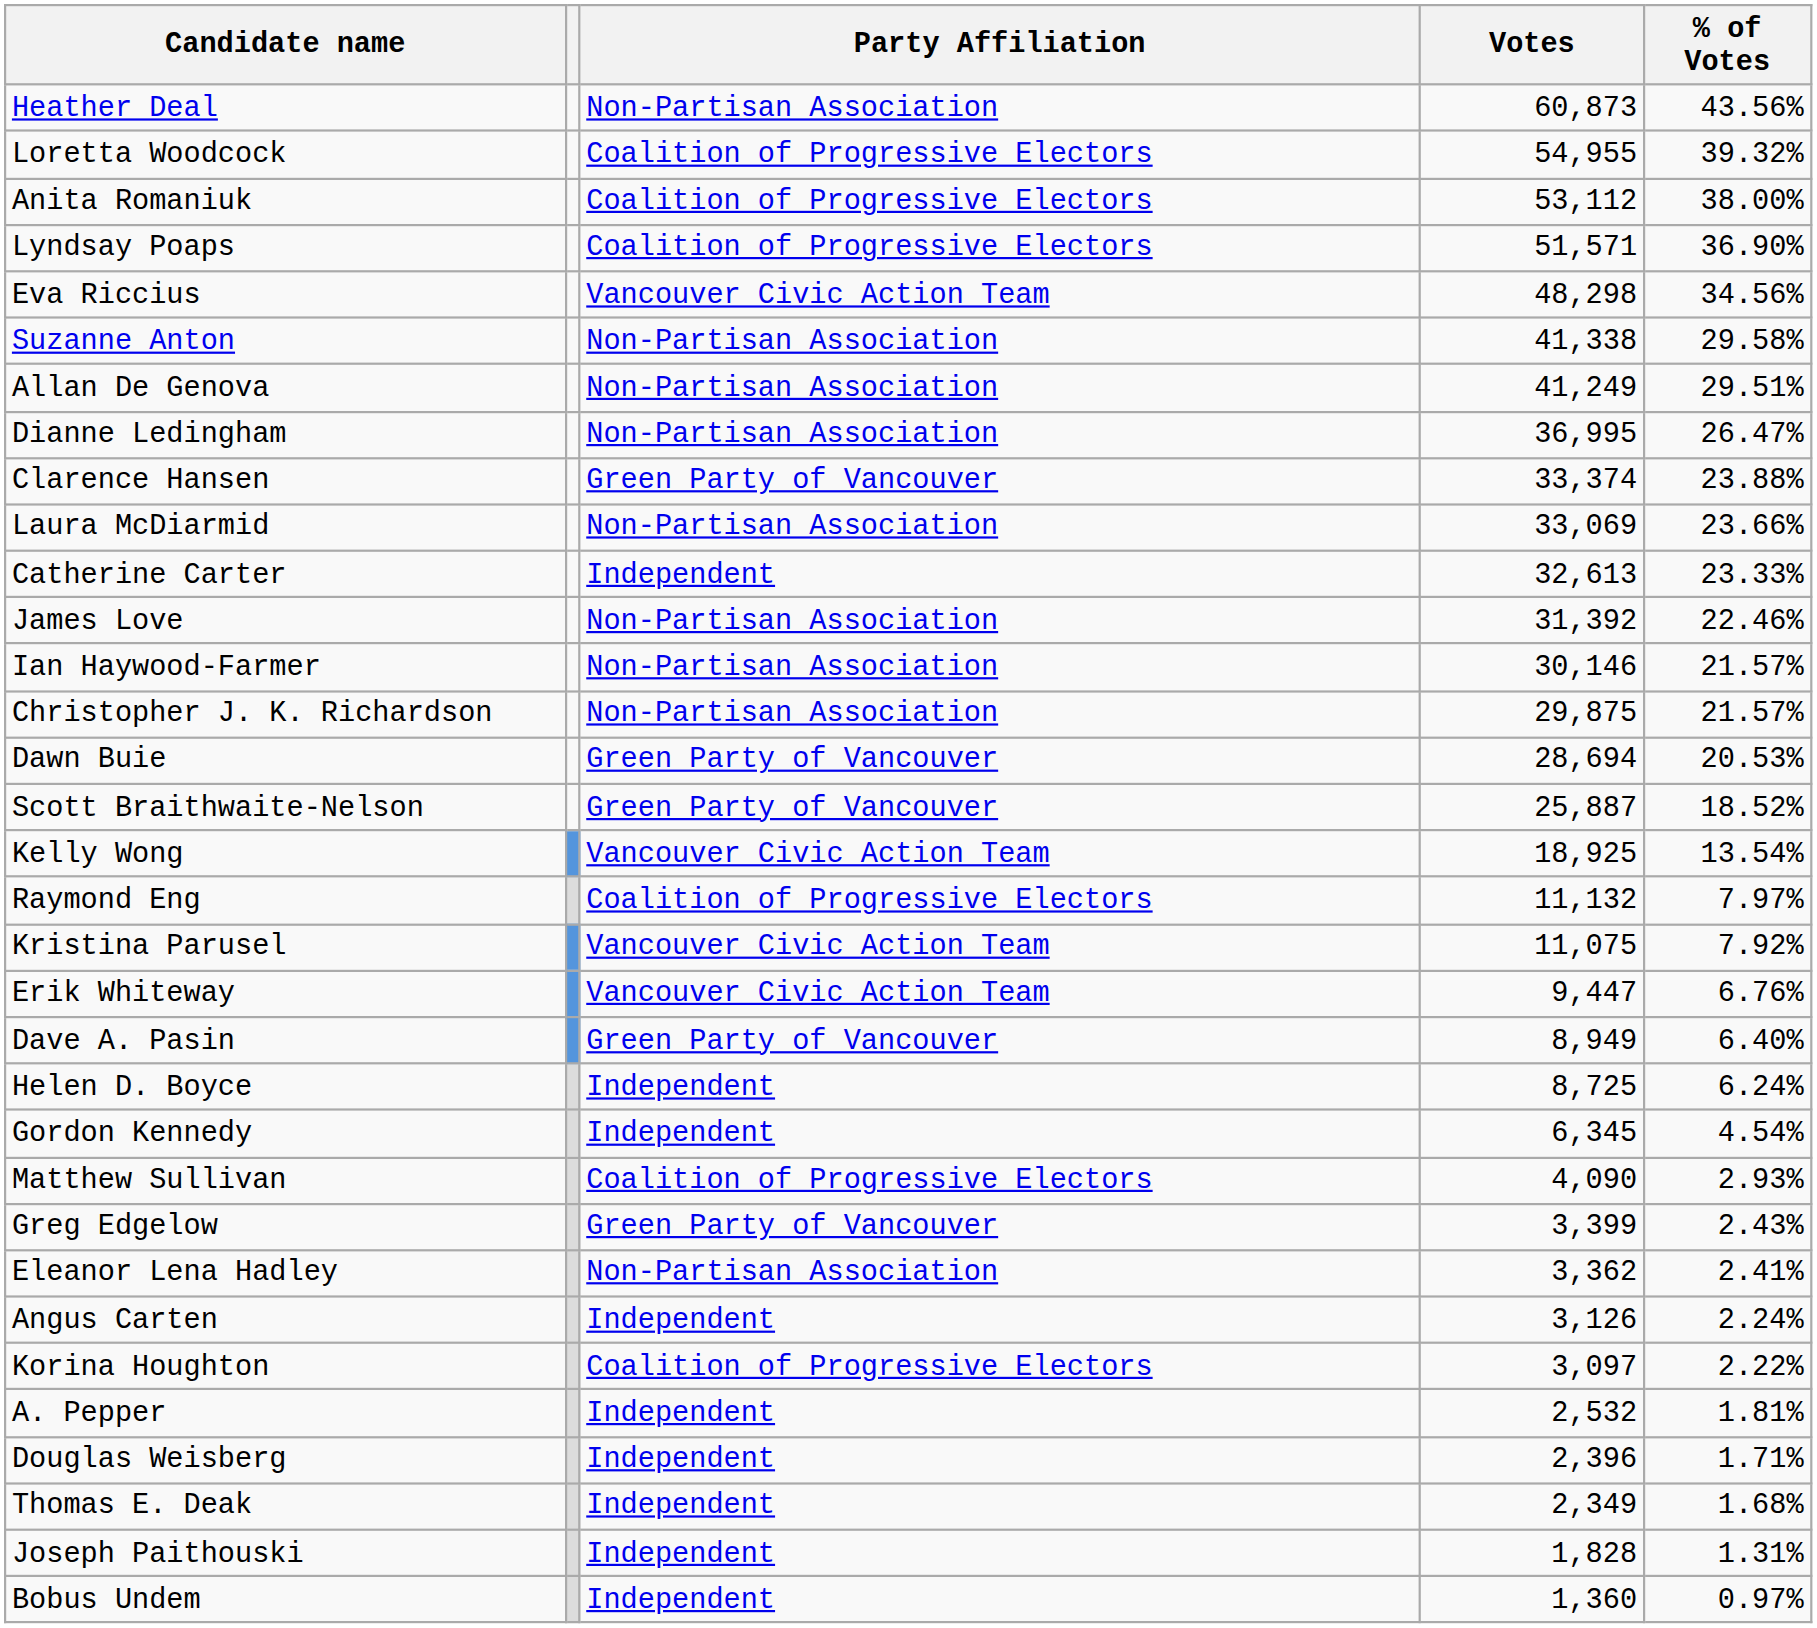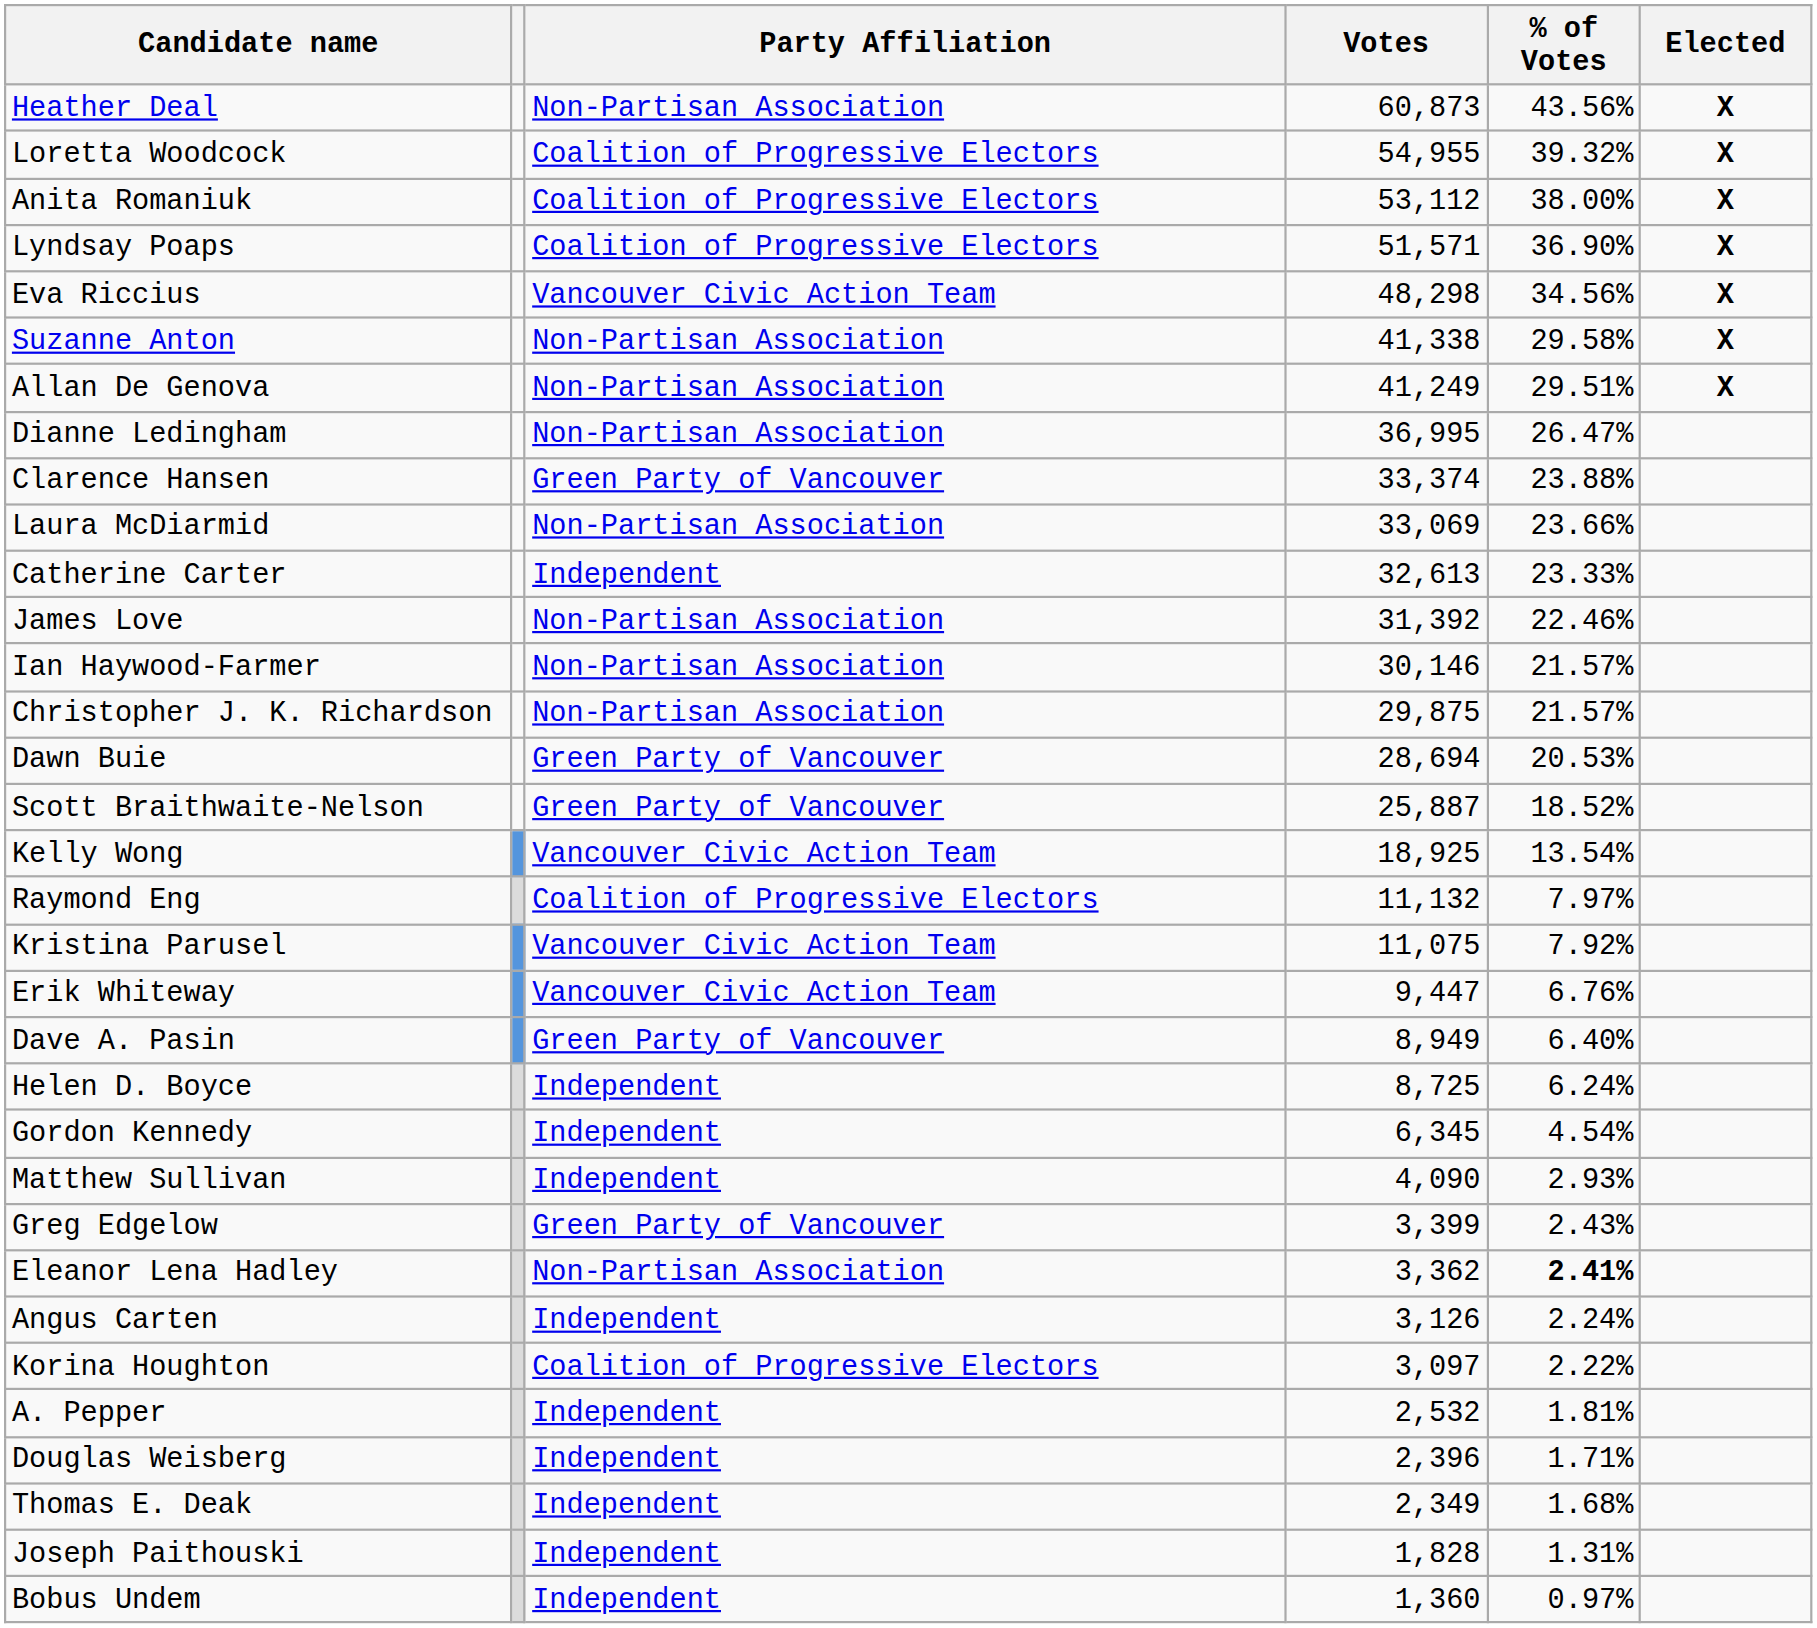+ column: Elected | X | X | X | X | X | X | X
Matthew Sullivan | Party Affiliation: Coalition of Progressive Electors -> Independent
Eleanor Lena Hadley | % of Votes: normal -> bold
